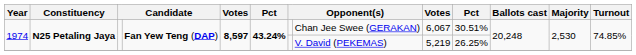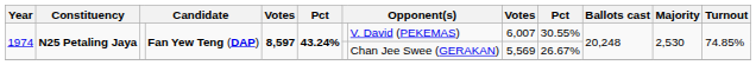row 2 | column 8: Chan Jee Swee (GERAKAN) -> V. David (PEKEMAS)
row 2 | column 9: 6,067 -> 6,007
row 2 | column 10: 30.51% -> 30.55%
row 3 | column 8: V. David (PEKEMAS) -> Chan Jee Swee (GERAKAN)
row 3 | column 9: 5,219 -> 5,569
row 3 | column 10: 26.25% -> 26.67%
